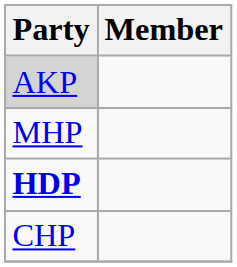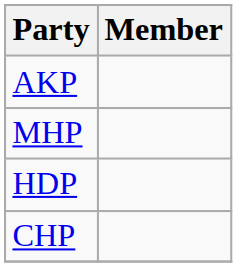AKP | Party: lightgrey background -> no background
HDP | Party: bold -> normal
